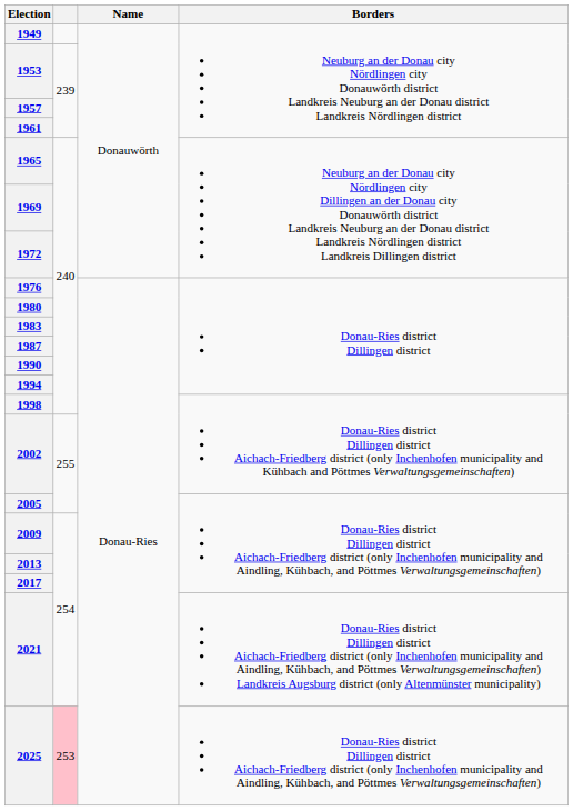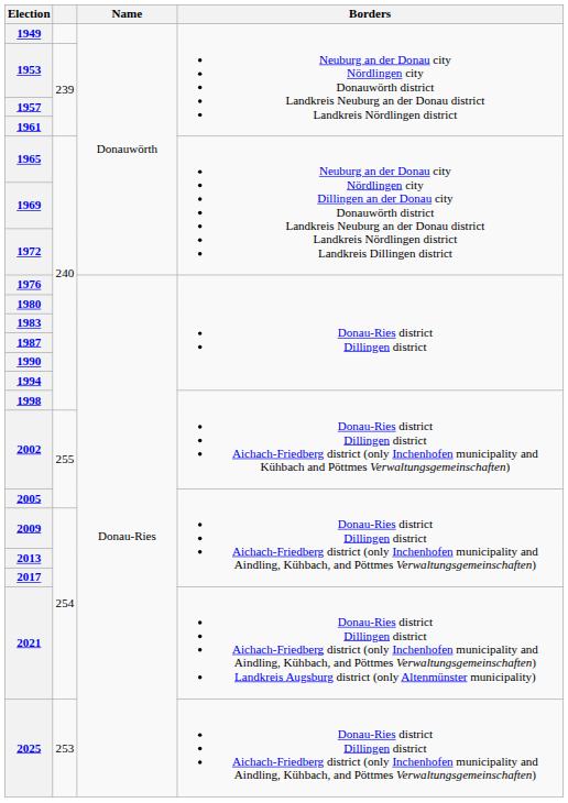2025 | column 2: pink background -> no background
